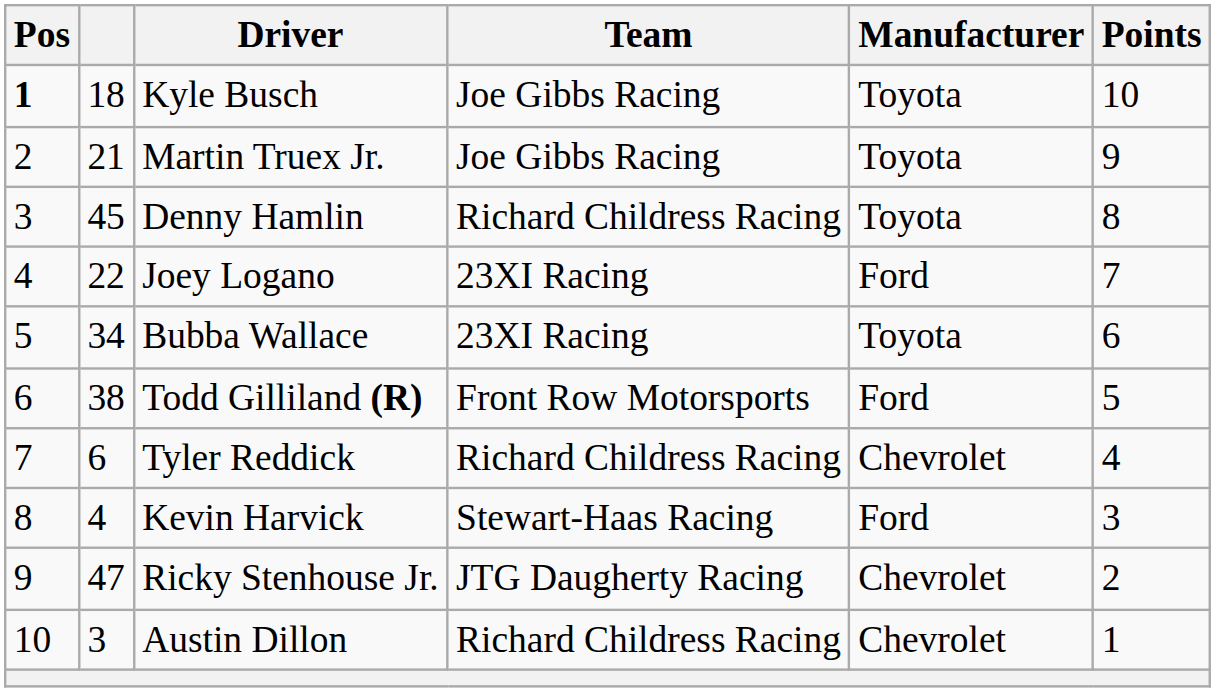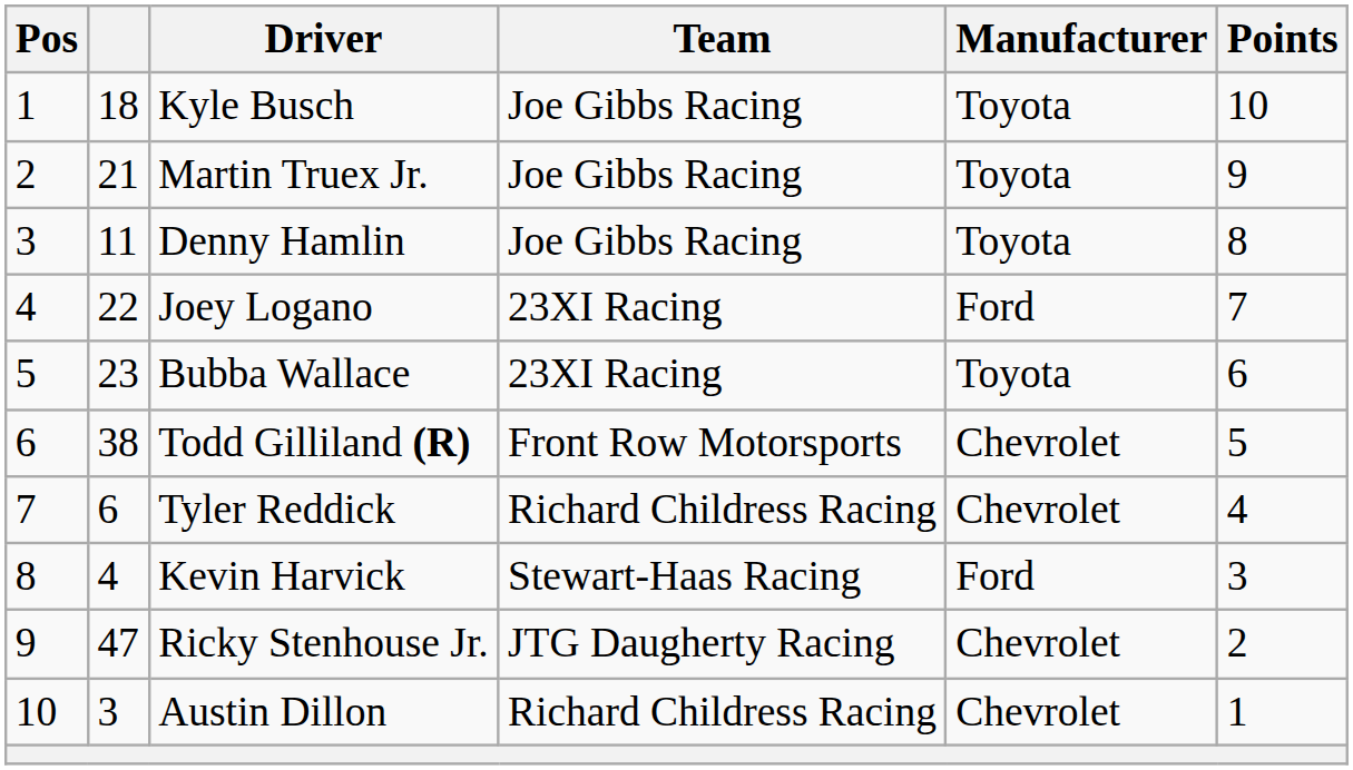Kyle Busch | Pos: bold -> normal
Denny Hamlin | column 2: 45 -> 11
Denny Hamlin | Team: Richard Childress Racing -> Joe Gibbs Racing
Bubba Wallace | column 2: 34 -> 23
Todd Gilliland (R) | Manufacturer: Ford -> Chevrolet
